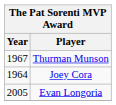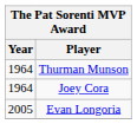Thurman Munson | Year: 1967 -> 1964
